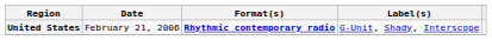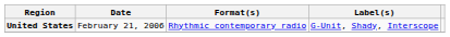United States | Format(s): bold -> normal
